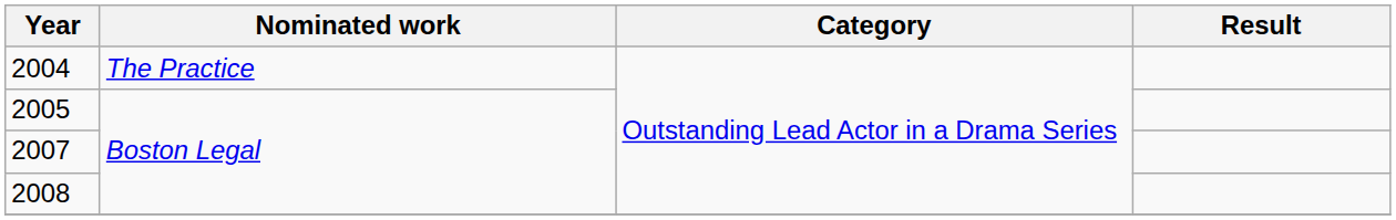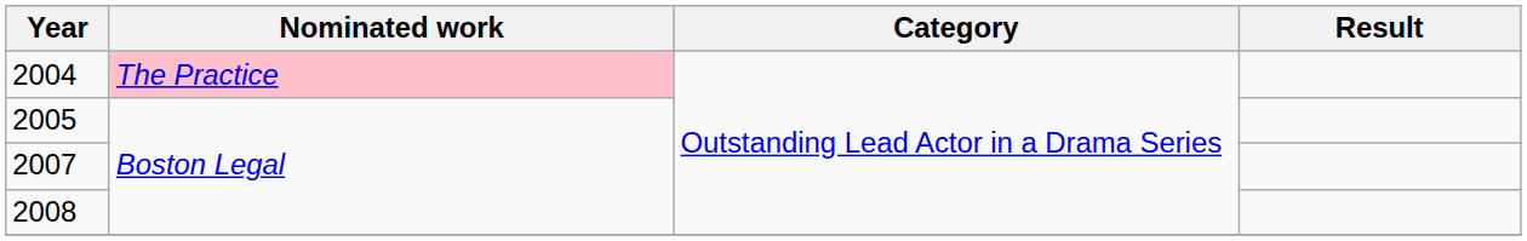2004 | Nominated work: no background -> pink background
